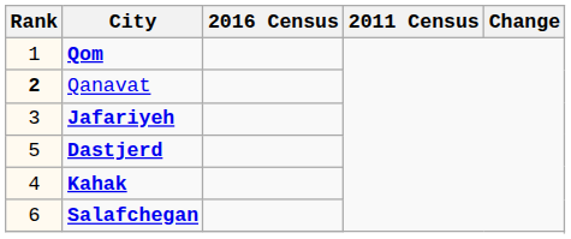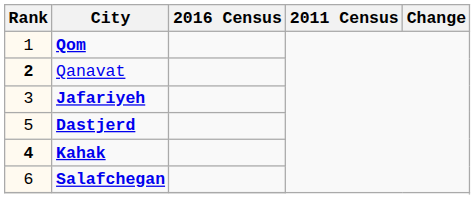Kahak | Rank: normal -> bold
